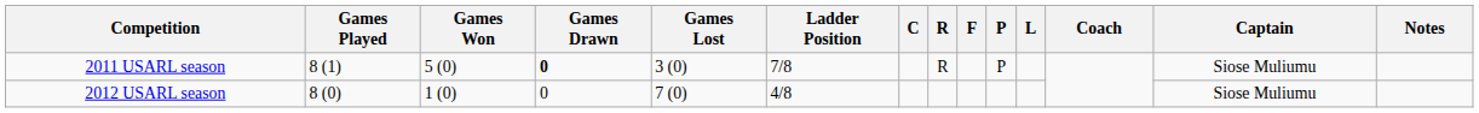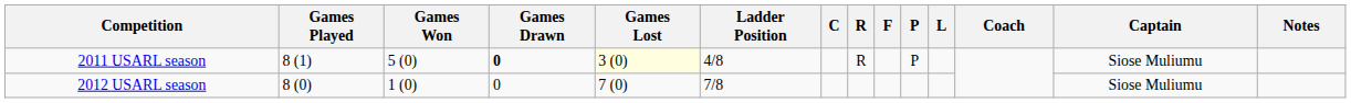2011 USARL season | Games Lost: no background -> lightyellow background
2011 USARL season | Ladder Position: 7/8 -> 4/8
2012 USARL season | Ladder Position: 4/8 -> 7/8
